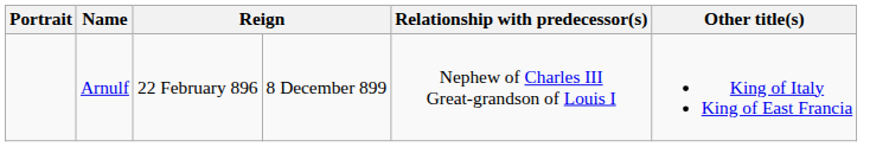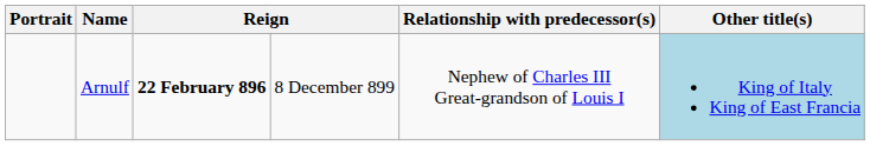Arnulf | column 3: normal -> bold
Arnulf | Other title(s): no background -> lightblue background
